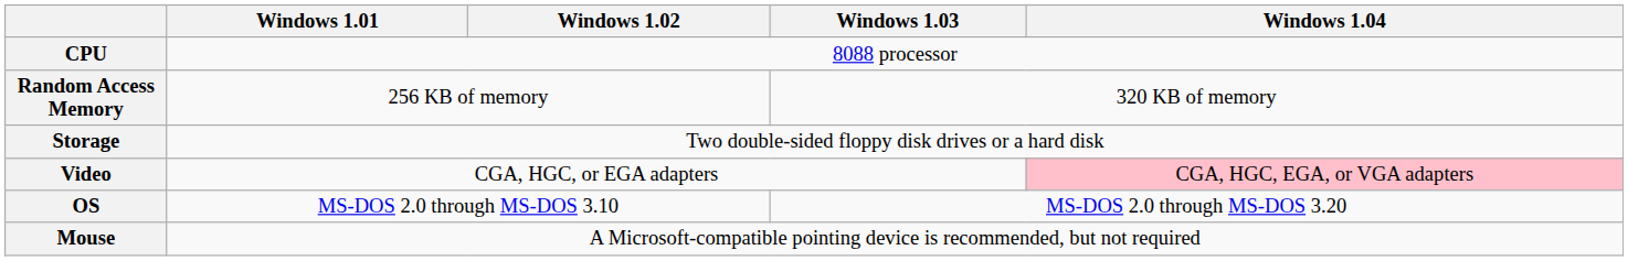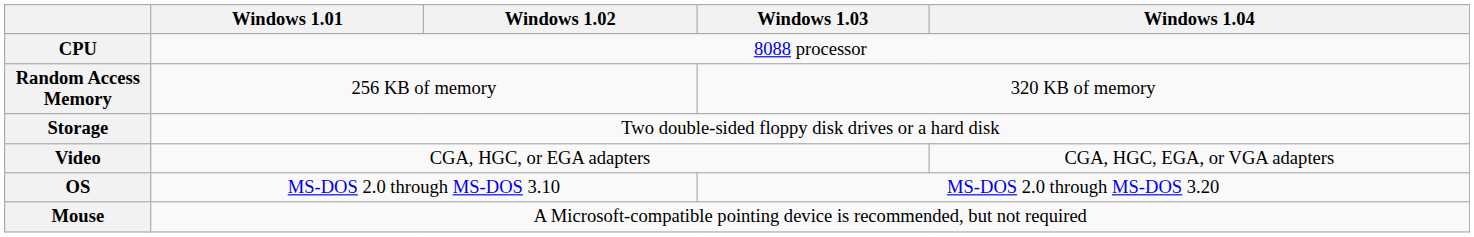Video | Windows 1.04: pink background -> no background
